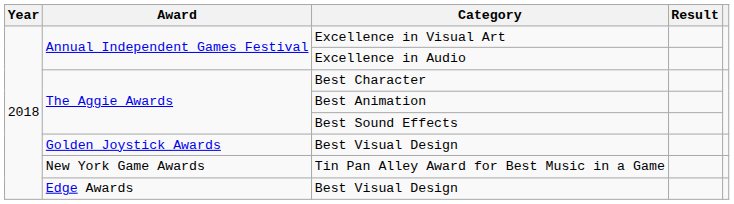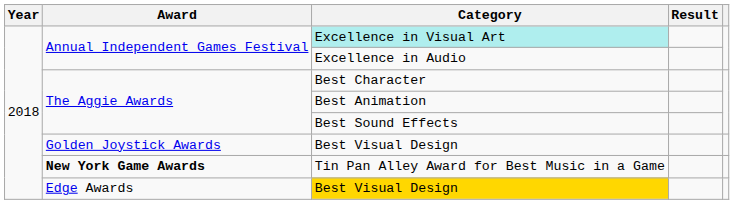Excellence in Visual Art | Category: no background -> paleturquoise background
Tin Pan Alley Award for Best Music in a Game | Award: normal -> bold
Edge Awards / Best Visual Design | Category: no background -> gold background
